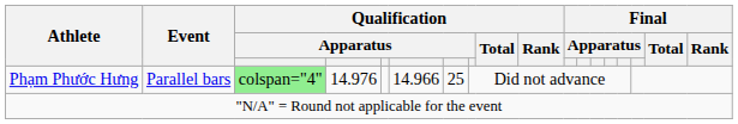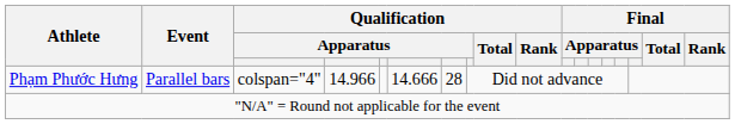Phạm Phước Hưng | column 3: lightgreen background -> no background
Phạm Phước Hưng | column 4: 14.976 -> 14.966
Phạm Phước Hưng | column 6: 14.966 -> 14.666
Phạm Phước Hưng | column 7: 25 -> 28
